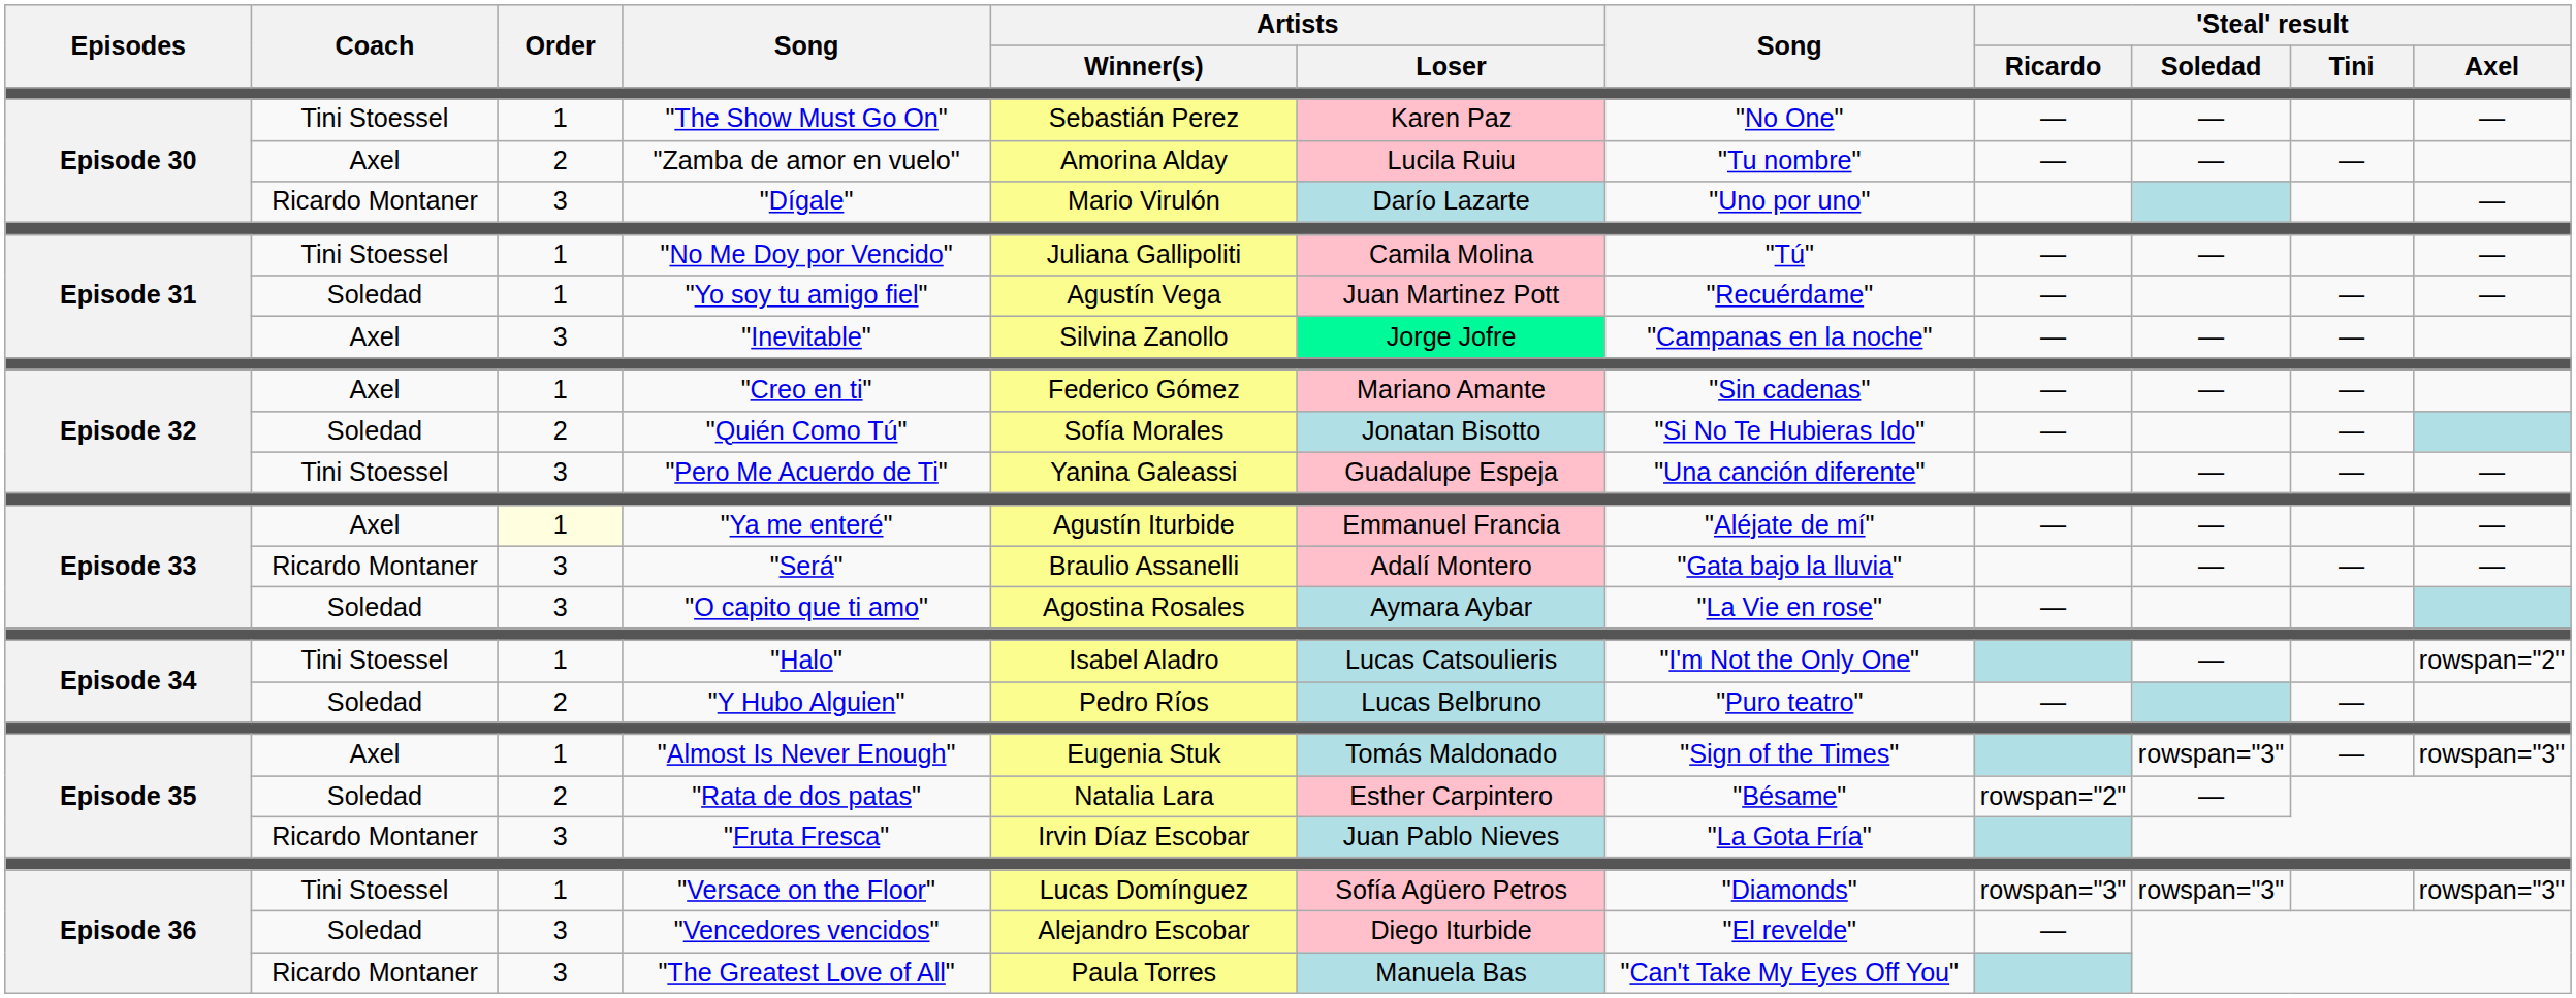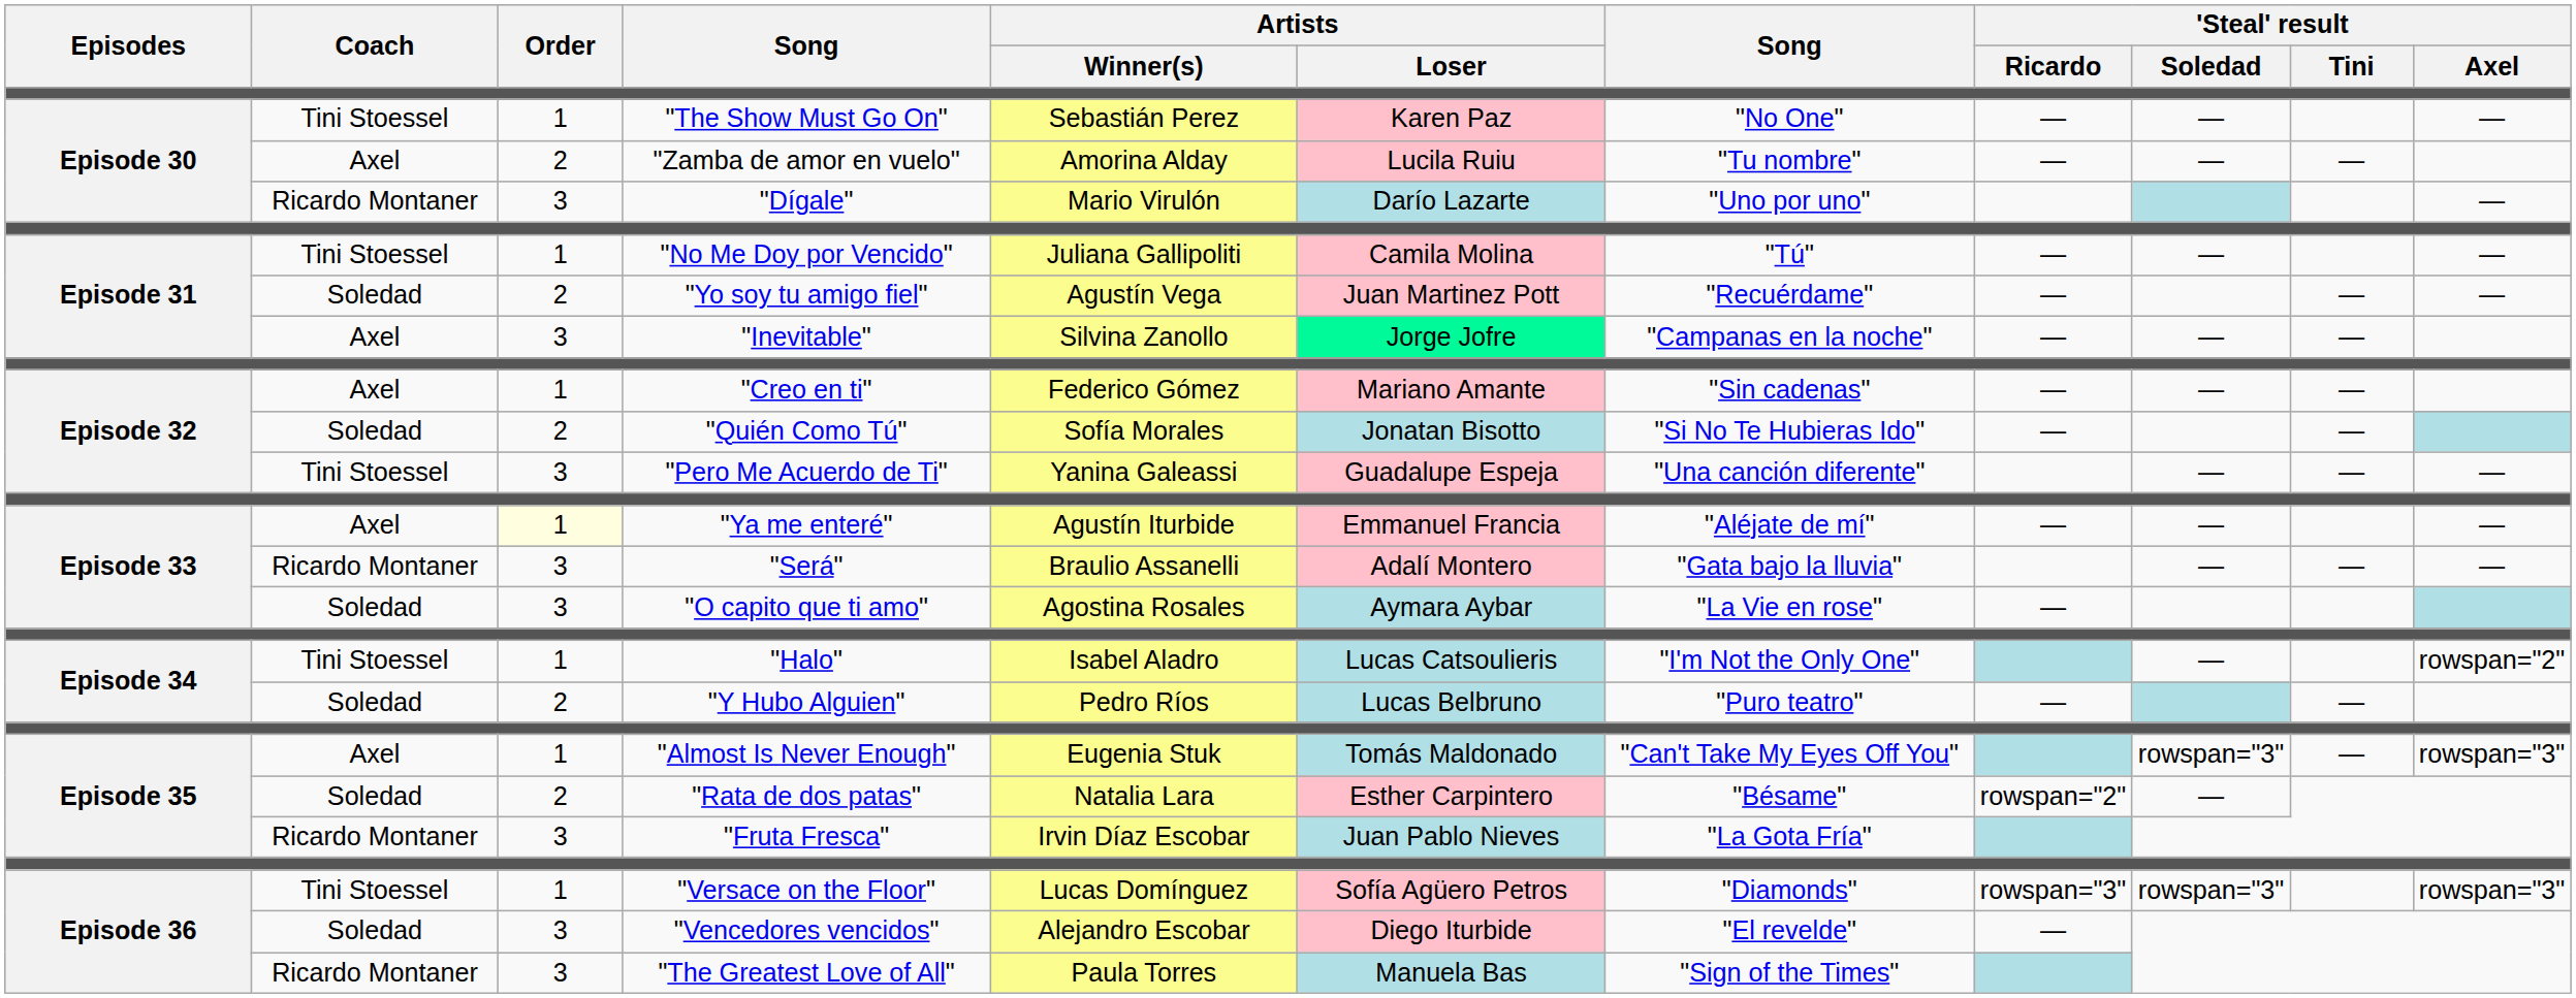"Yo soy tu amigo fiel" | Order: 1 -> 2
"Almost Is Never Enough" | column 7: "Sign of the Times" -> "Can't Take My Eyes Off You"
"The Greatest Love of All" | column 7: "Can't Take My Eyes Off You" -> "Sign of the Times"
